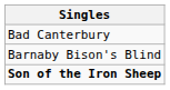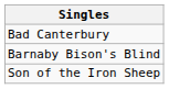row 4 | column 1: bold -> normal
